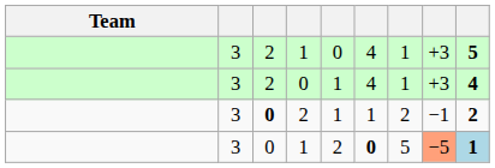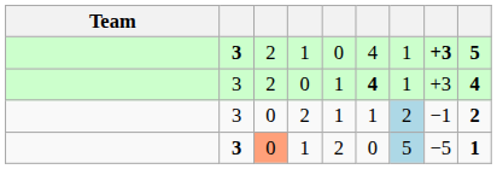row 2 | column 2: normal -> bold
row 2 | column 8: normal -> bold
row 3 | column 6: normal -> bold
row 4 | column 3: bold -> normal
row 4 | column 7: no background -> lightblue background
row 5 | column 2: normal -> bold
row 5 | column 3: no background -> lightsalmon background
row 5 | column 6: bold -> normal
row 5 | column 7: no background -> lightblue background
row 5 | column 8: lightsalmon background -> no background
row 5 | column 9: lightblue background -> no background
